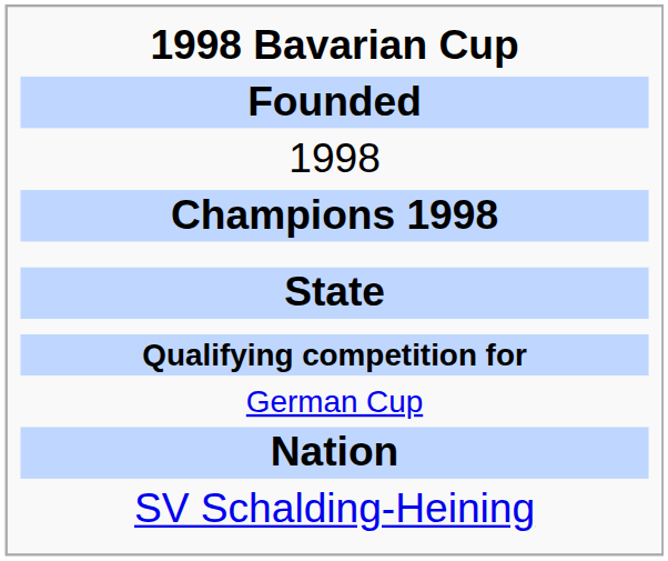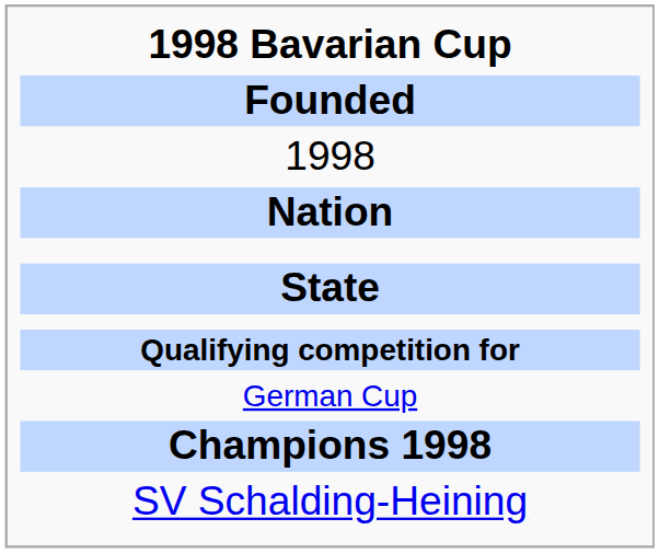row 4 | column 1: Champions 1998 -> Nation
row 8 | column 1: Nation -> Champions 1998
